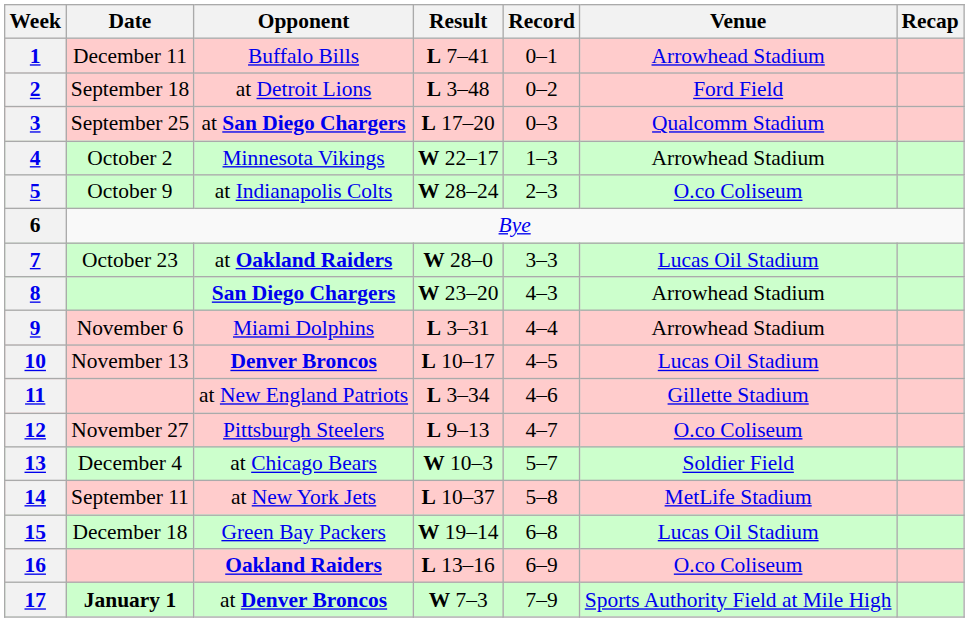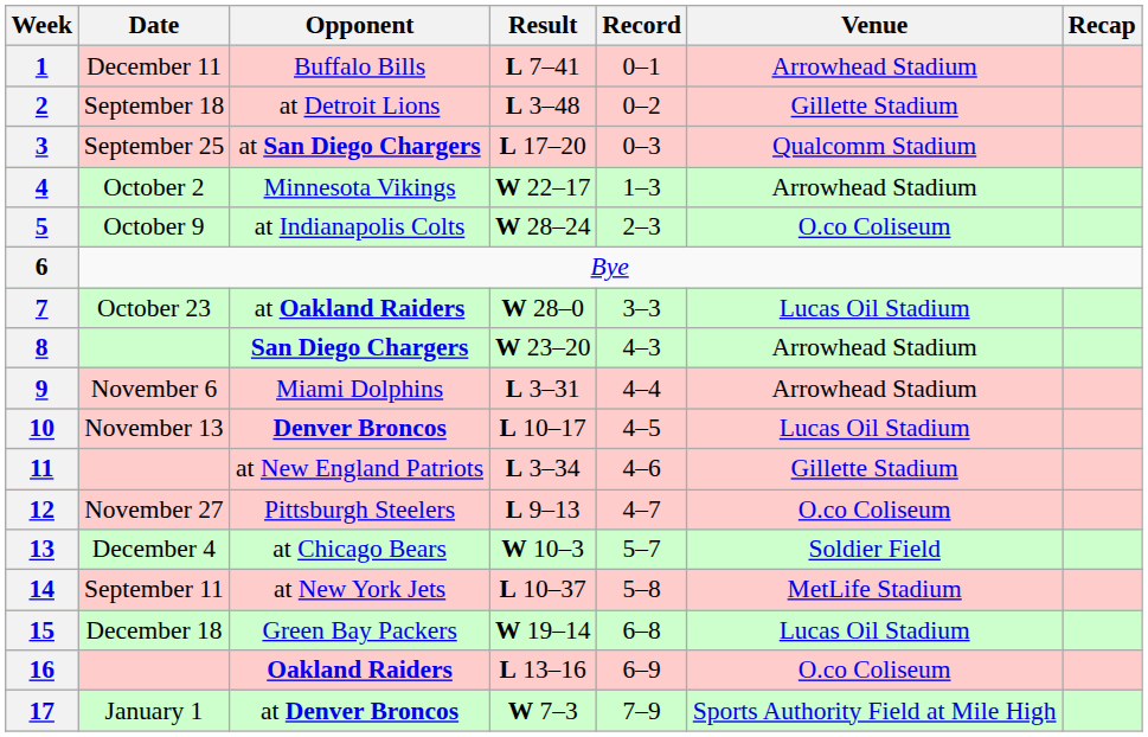2 | Venue: Ford Field -> Gillette Stadium
17 | Date: bold -> normal
